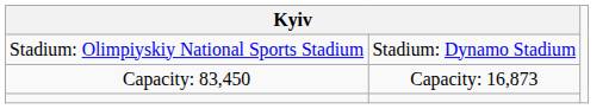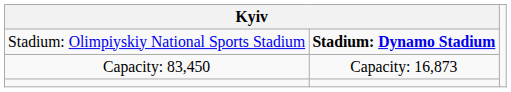Stadium: Olimpiyskiy National Sports Stadium | column 2: normal -> bold
